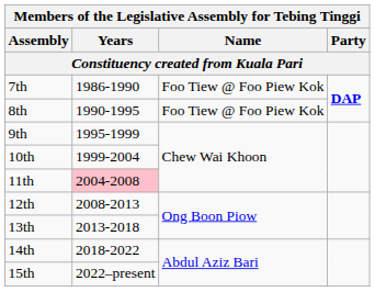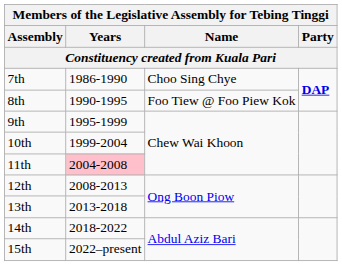7th | Name: Foo Tiew @ Foo Piew Kok -> Choo Sing Chye
